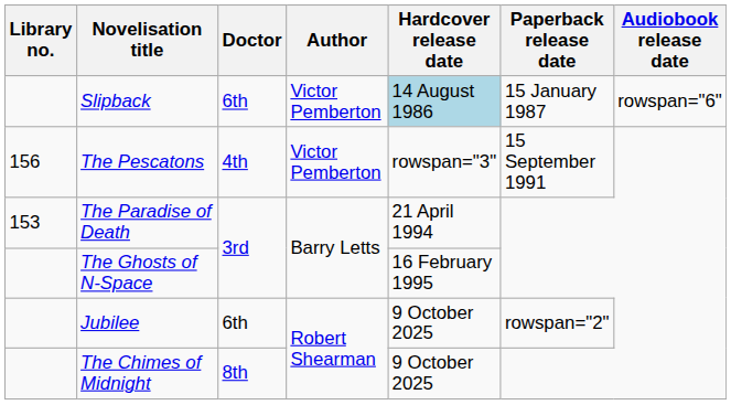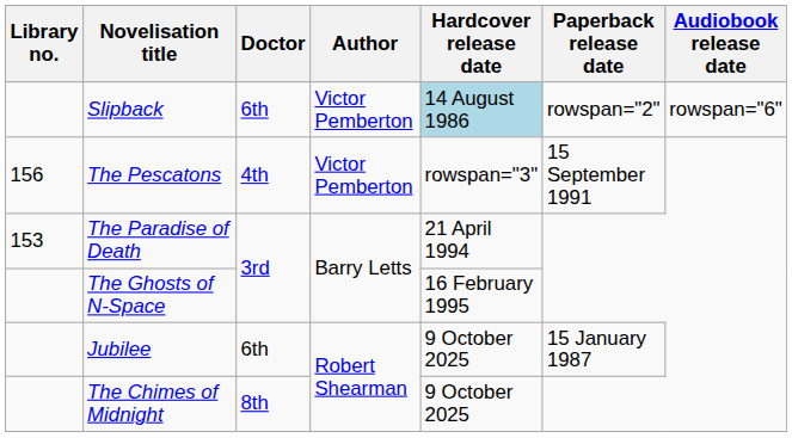Slipback | Paperback release date: 15 January 1987 -> rowspan="2"
Jubilee | Paperback release date: rowspan="2" -> 15 January 1987
